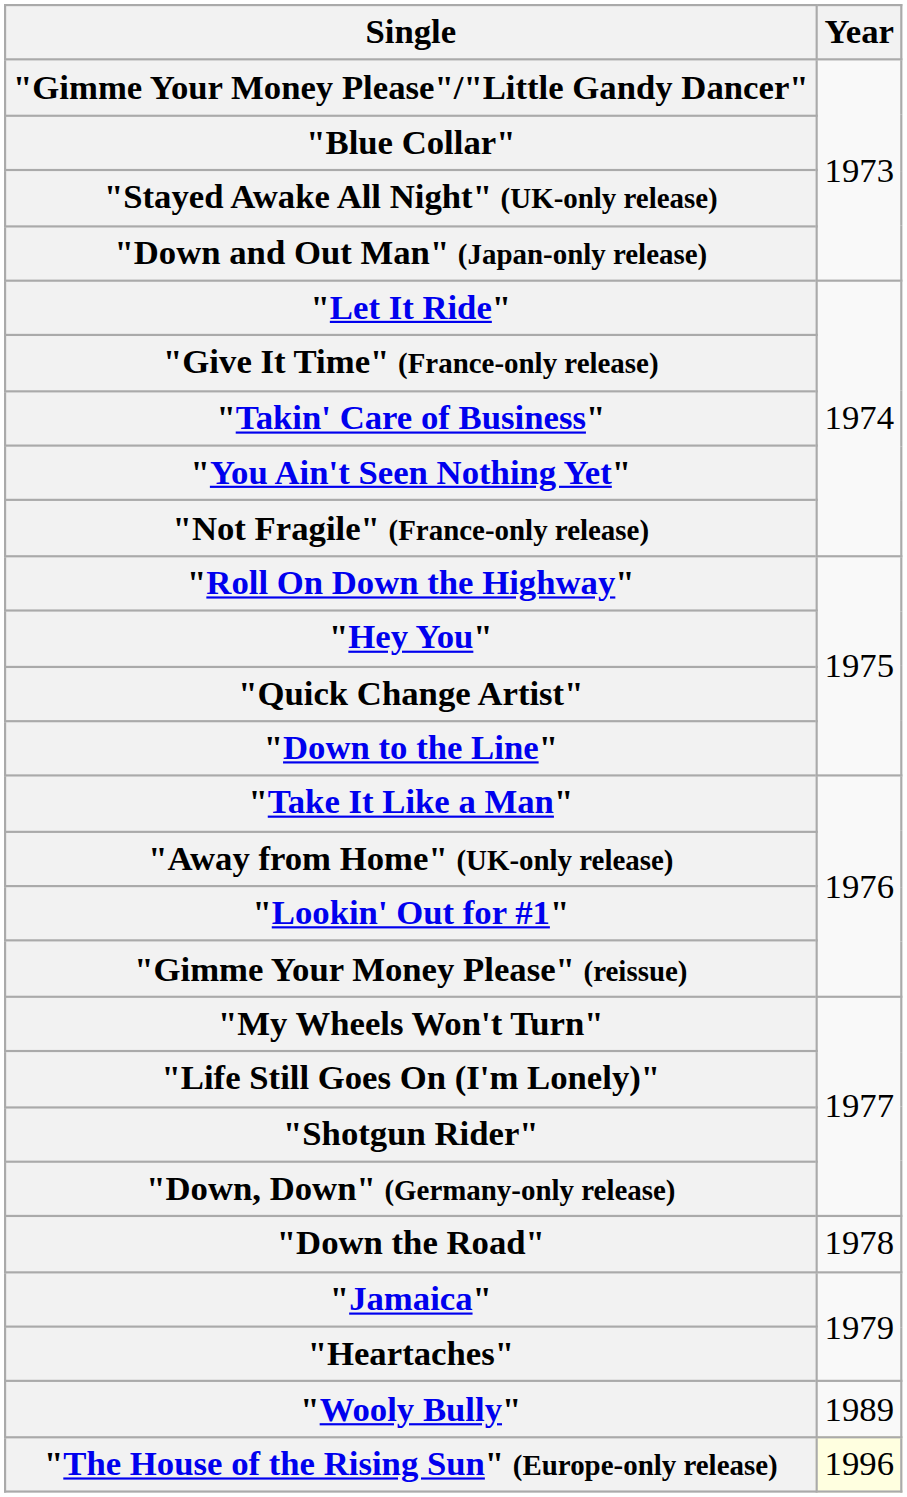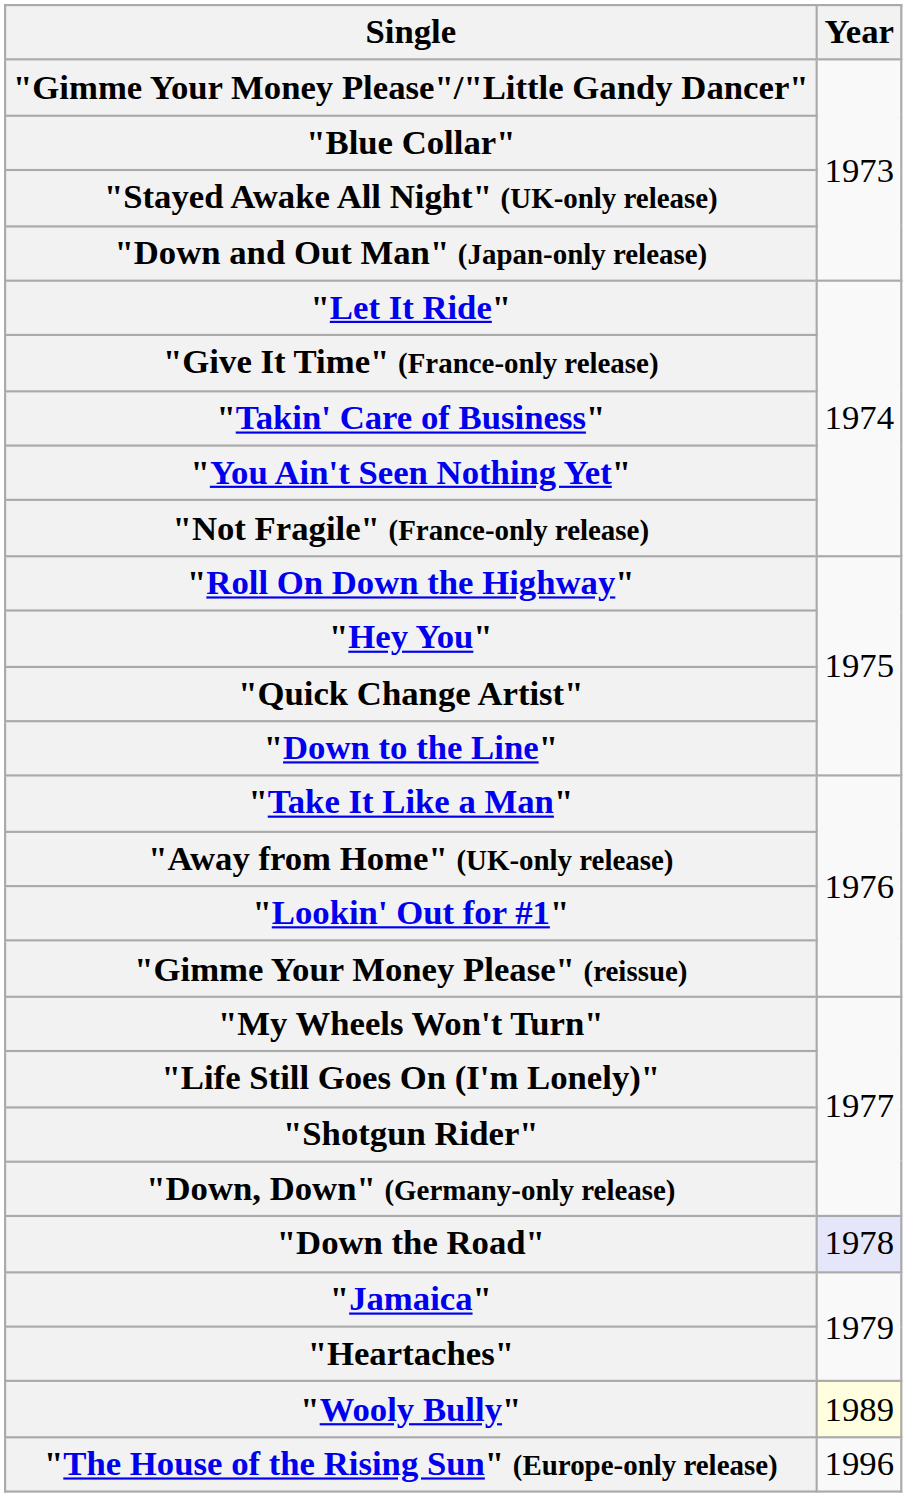"Down the Road" | Year: no background -> lavender background
"Wooly Bully" | Year: no background -> lightyellow background
"The House of the Rising Sun" (Europe-only release) | Year: lightyellow background -> no background
